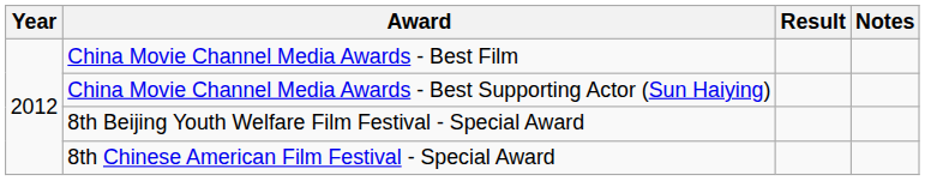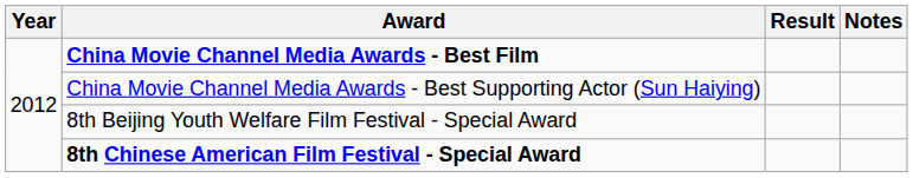China Movie Channel Media Awards - Best Film | Award: normal -> bold
8th Chinese American Film Festival - Special Award | Award: normal -> bold
